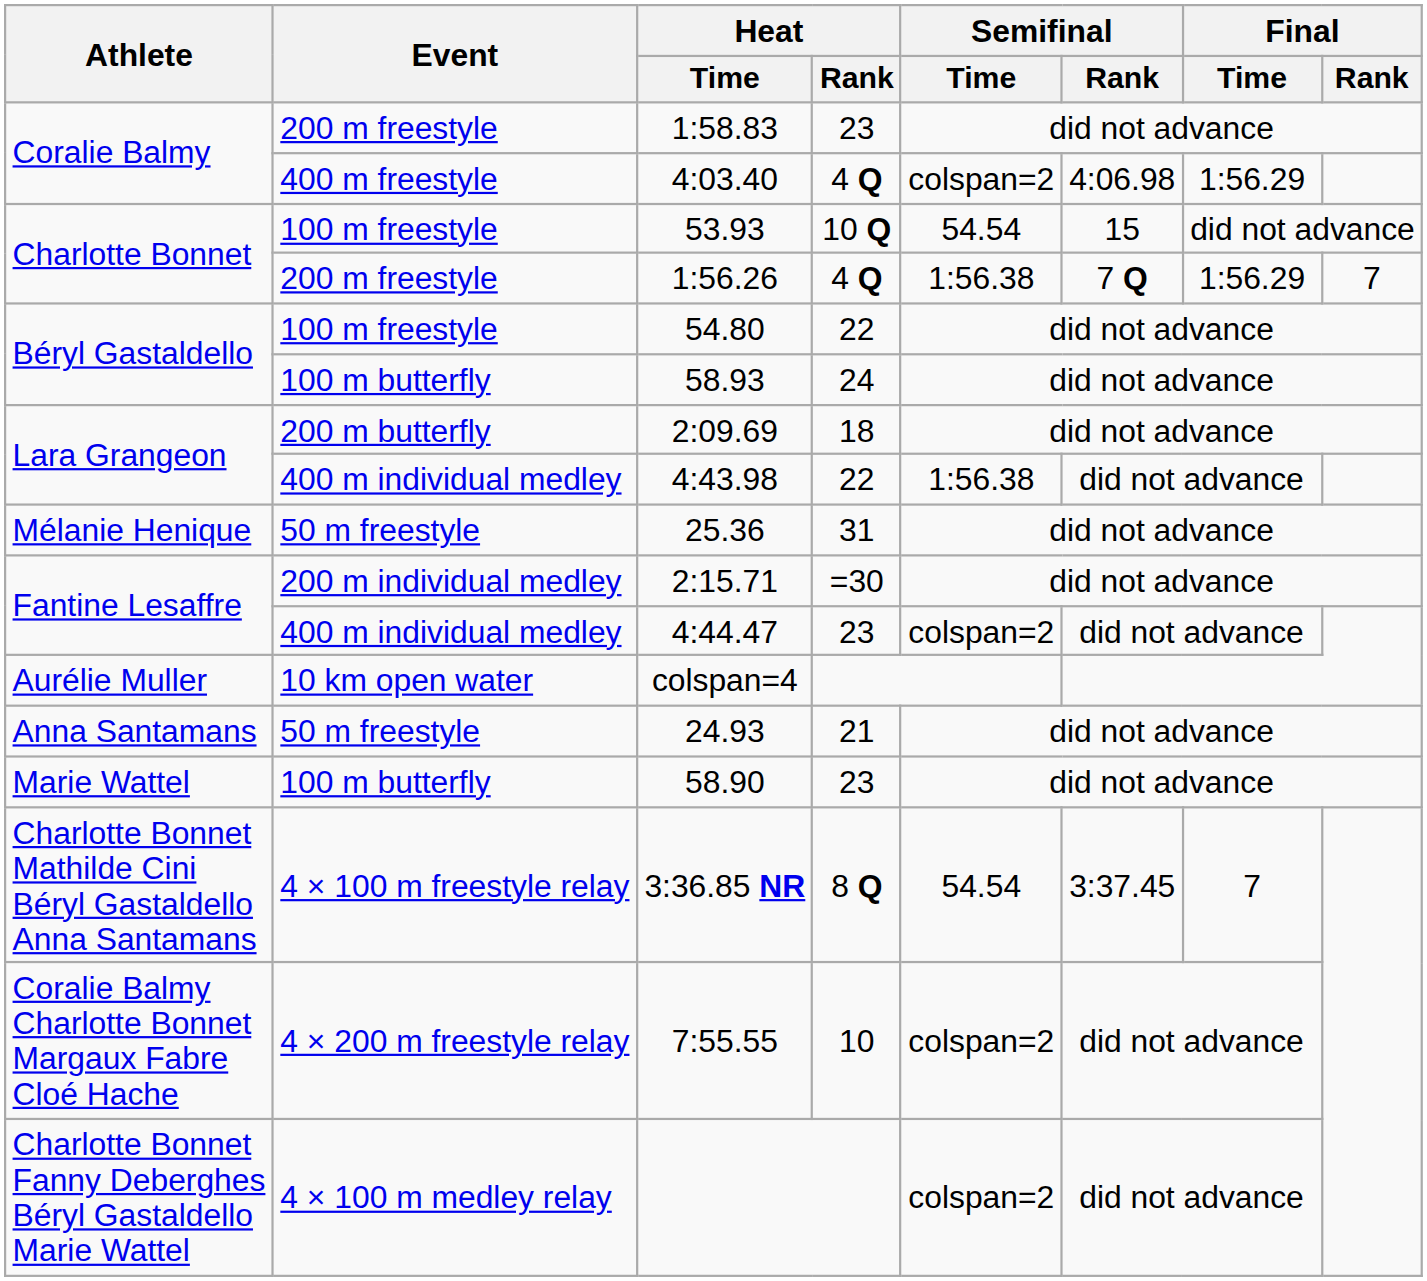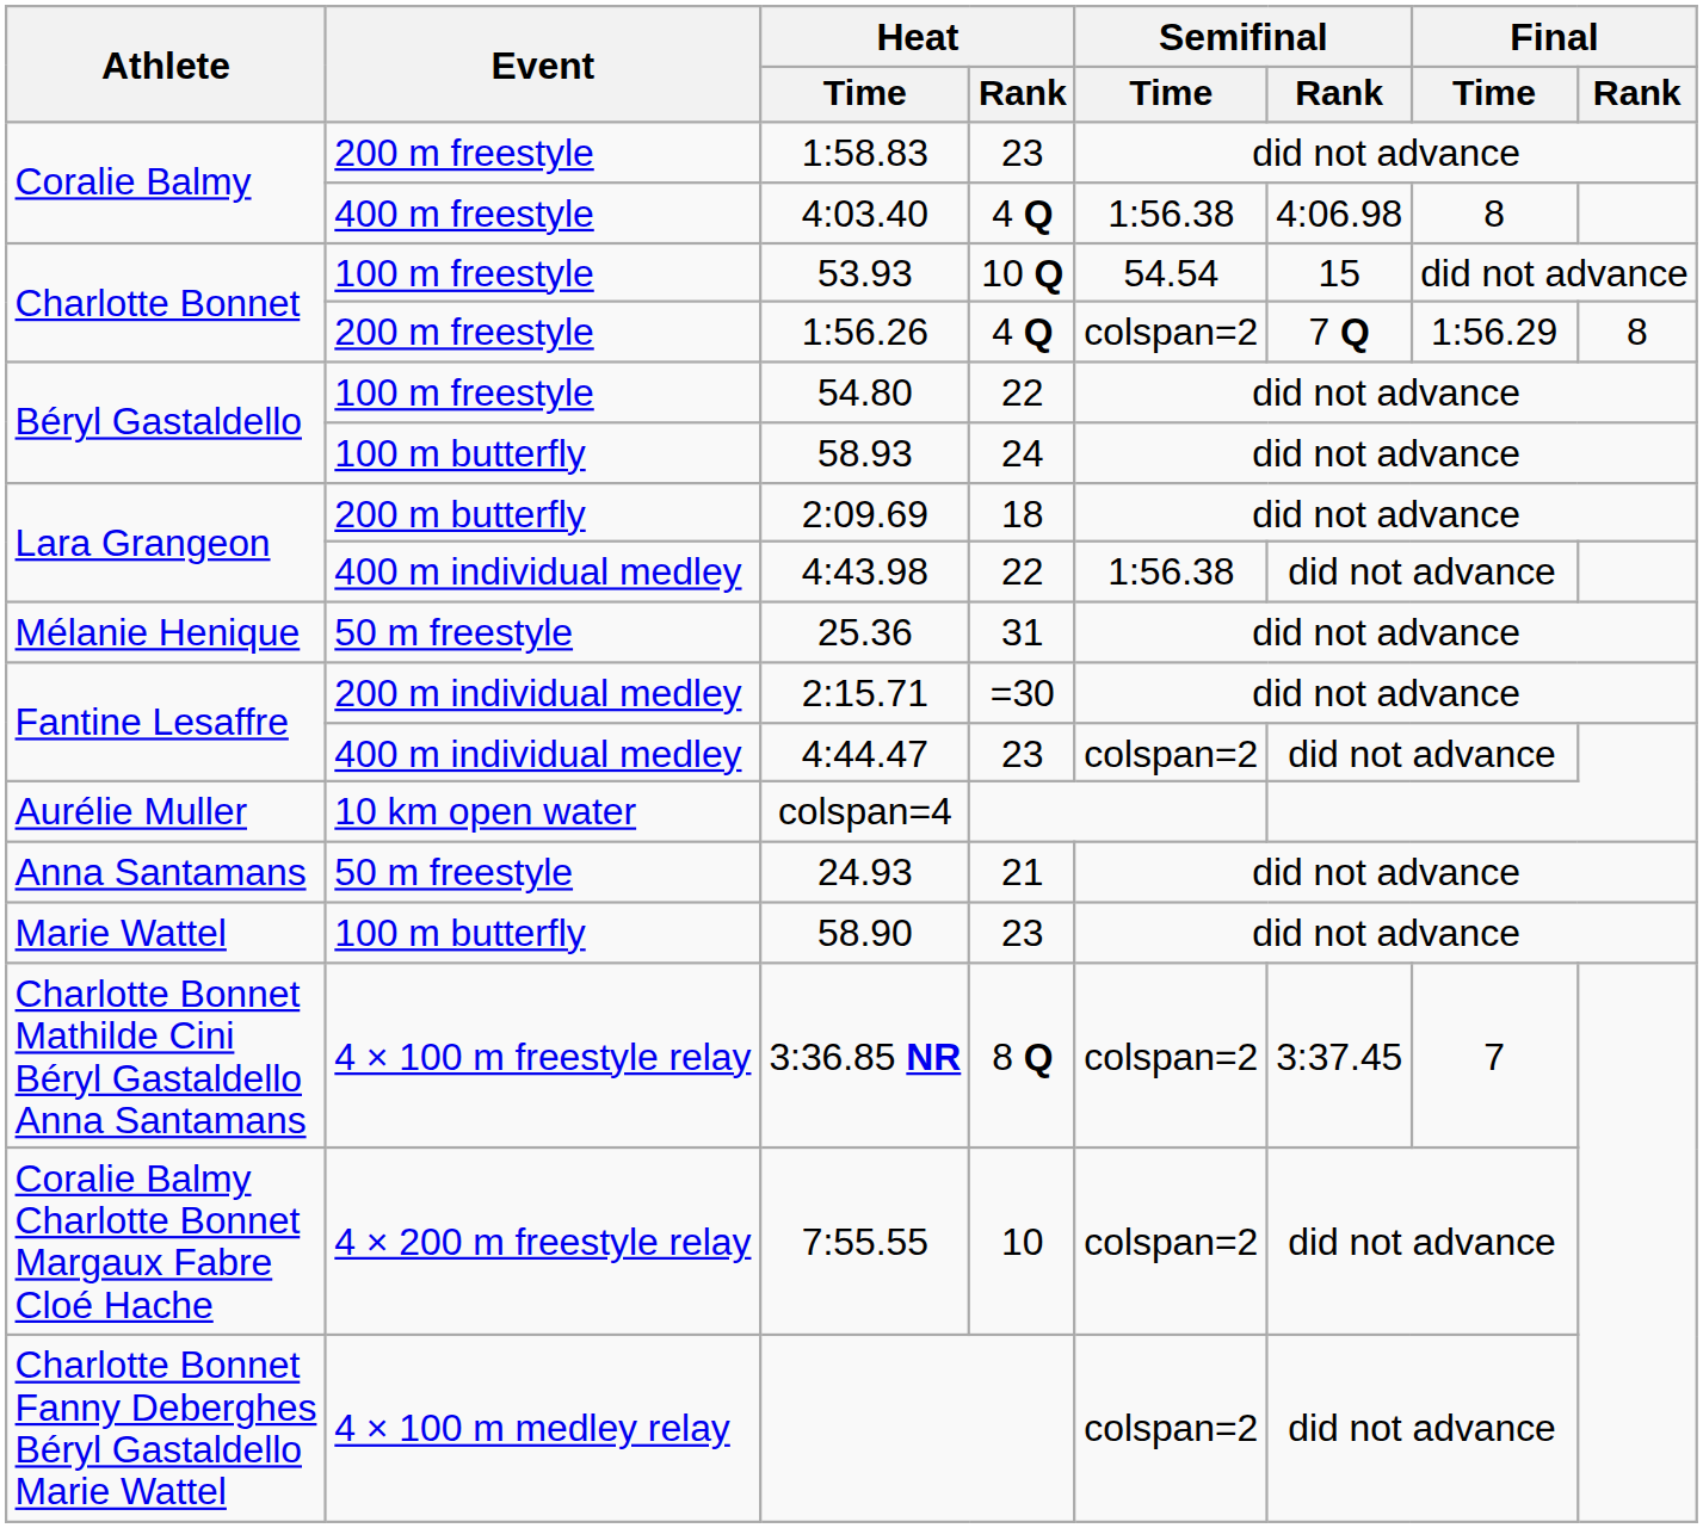4:03.40 | Semifinal / Time: colspan=2 -> 1:56.38
4:03.40 | Final / Time: 1:56.29 -> 8
1:56.26 | Semifinal / Time: 1:56.38 -> colspan=2
1:56.26 | Final / Rank: 7 -> 8
3:36.85 NR | Semifinal / Time: 54.54 -> colspan=2
